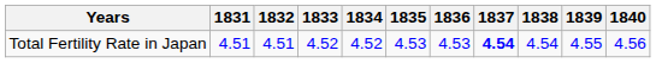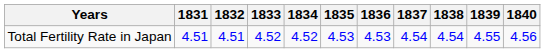row 2 | 1837: bold -> normal
